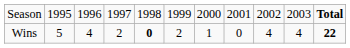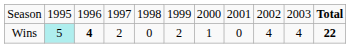Wins | column 2: no background -> paleturquoise background
Wins | column 3: normal -> bold
Wins | column 5: bold -> normal
